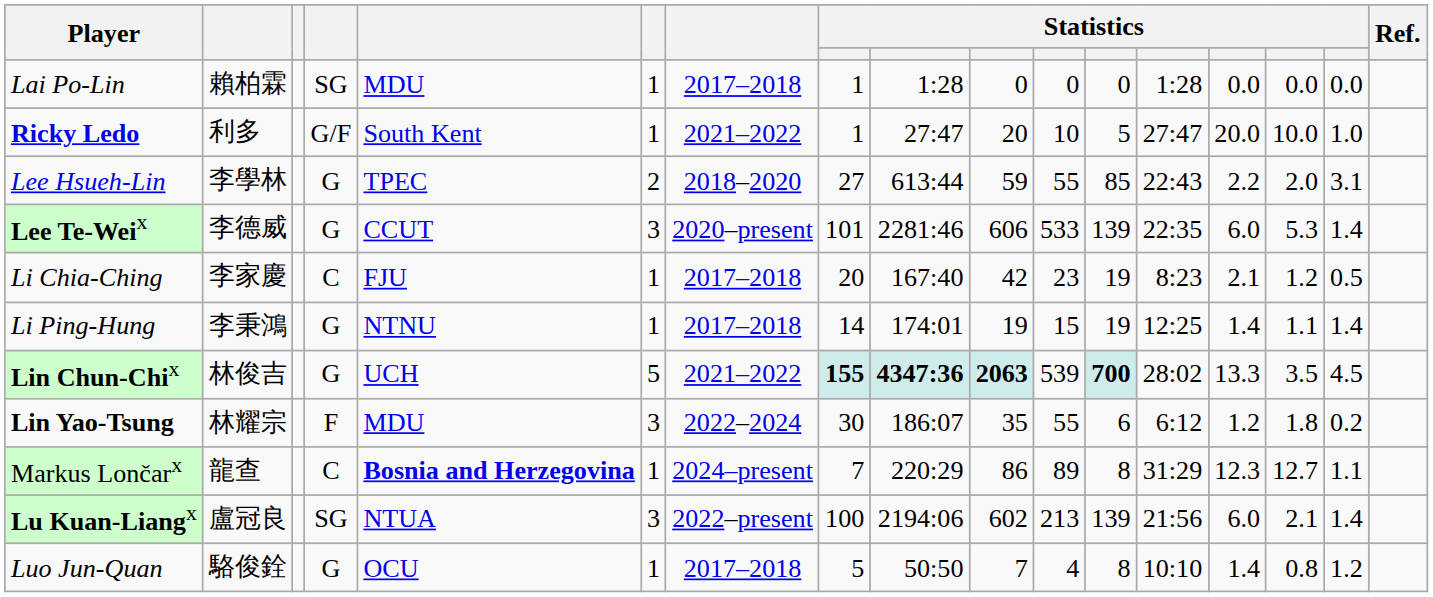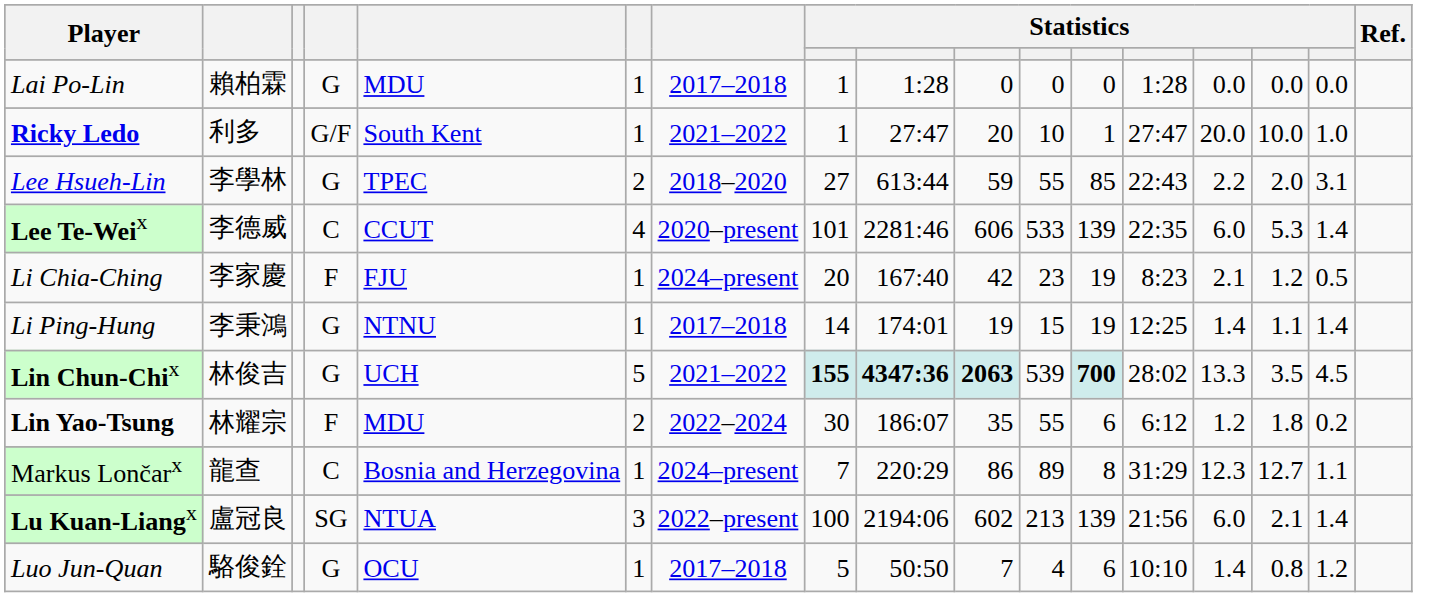Lai Po-Lin | column 4: SG -> G
Ricky Ledo | column 12: 5 -> 1
Lee Te-Weix | column 4: G -> C
Lee Te-Weix | column 6: 3 -> 4
Li Chia-Ching | column 4: C -> F
Li Chia-Ching | column 7: 2017–2018 -> 2024–present
Lin Yao-Tsung | column 6: 3 -> 2
Markus Lončarx | column 5: bold -> normal
Luo Jun-Quan | column 12: 8 -> 6
